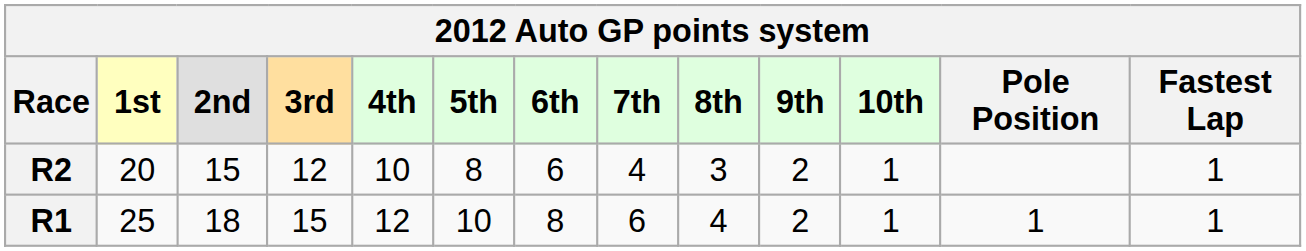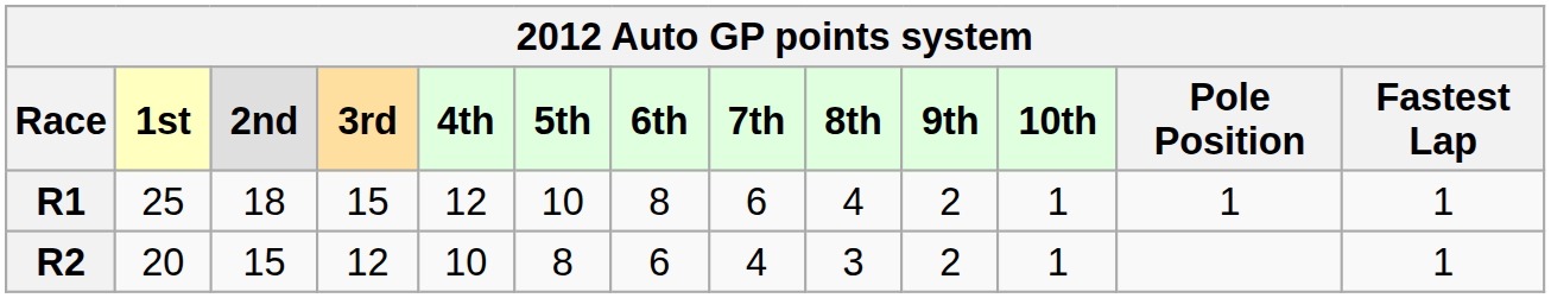rows swapped: R1 <-> R2
